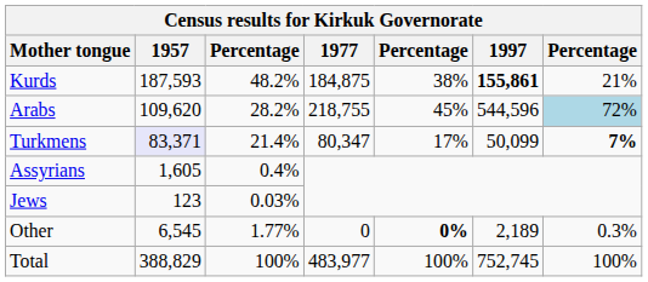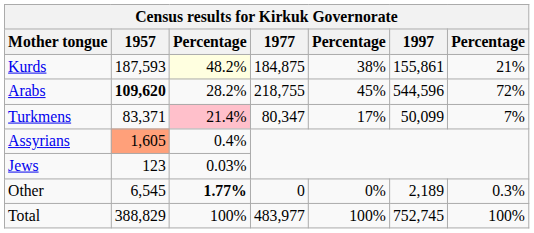Kurds | column 3: no background -> lightyellow background
Kurds | 1997: bold -> normal
Arabs | 1957: normal -> bold
Arabs | column 7: lightblue background -> no background
Turkmens | 1957: lavender background -> no background
Turkmens | column 3: no background -> pink background
Turkmens | column 7: bold -> normal
Assyrians | 1957: no background -> lightsalmon background
Other | column 3: normal -> bold
Other | column 5: bold -> normal
